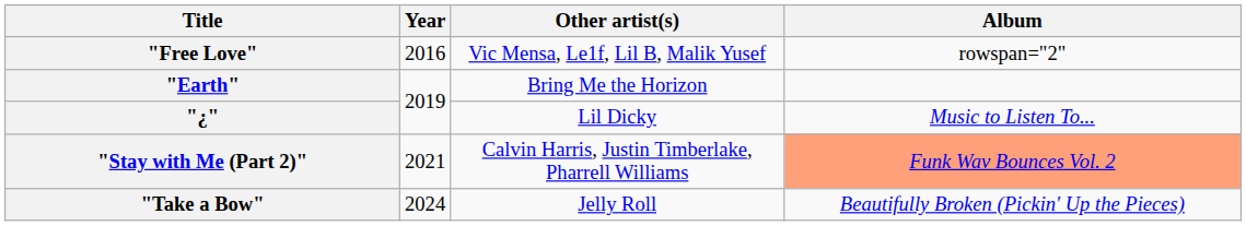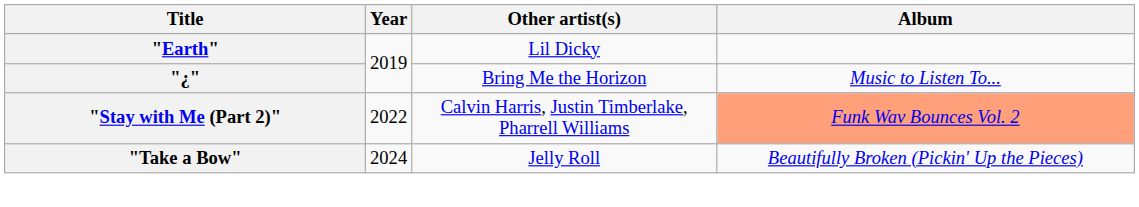- row: "Free Love" | 2016 | Vic Mensa, Le1f, Lil B, Malik Yusef | rowspan="2"
"Earth" | Other artist(s): Bring Me the Horizon -> Lil Dicky
"¿" | Other artist(s): Lil Dicky -> Bring Me the Horizon
"Stay with Me (Part 2)" | Year: 2021 -> 2022
